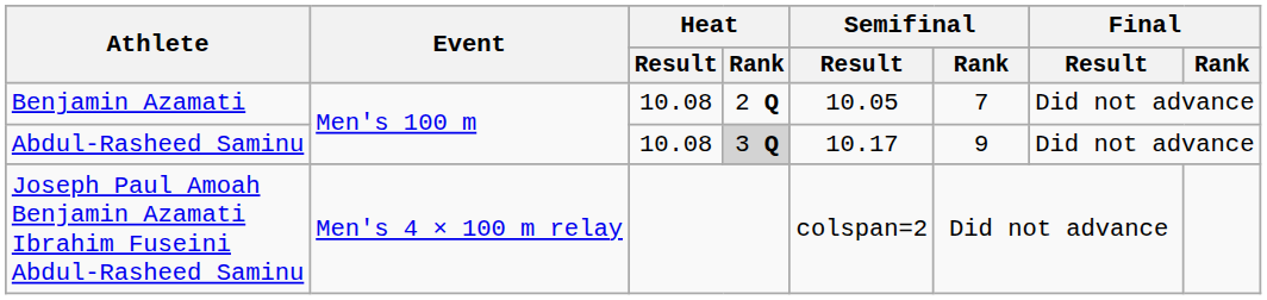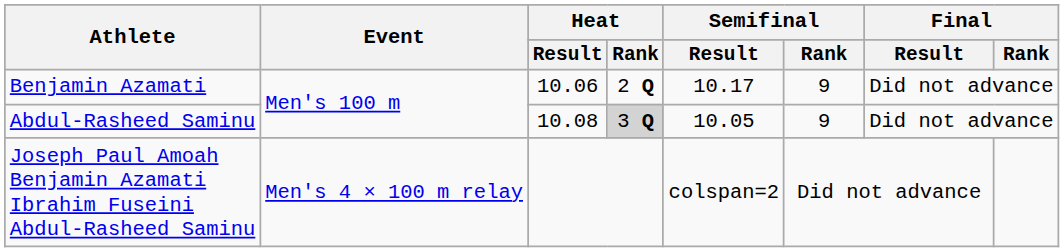Benjamin Azamati | Heat / Result: 10.08 -> 10.06
Benjamin Azamati | Semifinal / Result: 10.05 -> 10.17
Benjamin Azamati | Semifinal / Rank: 7 -> 9
Abdul-Rasheed Saminu | Semifinal / Result: 10.17 -> 10.05
